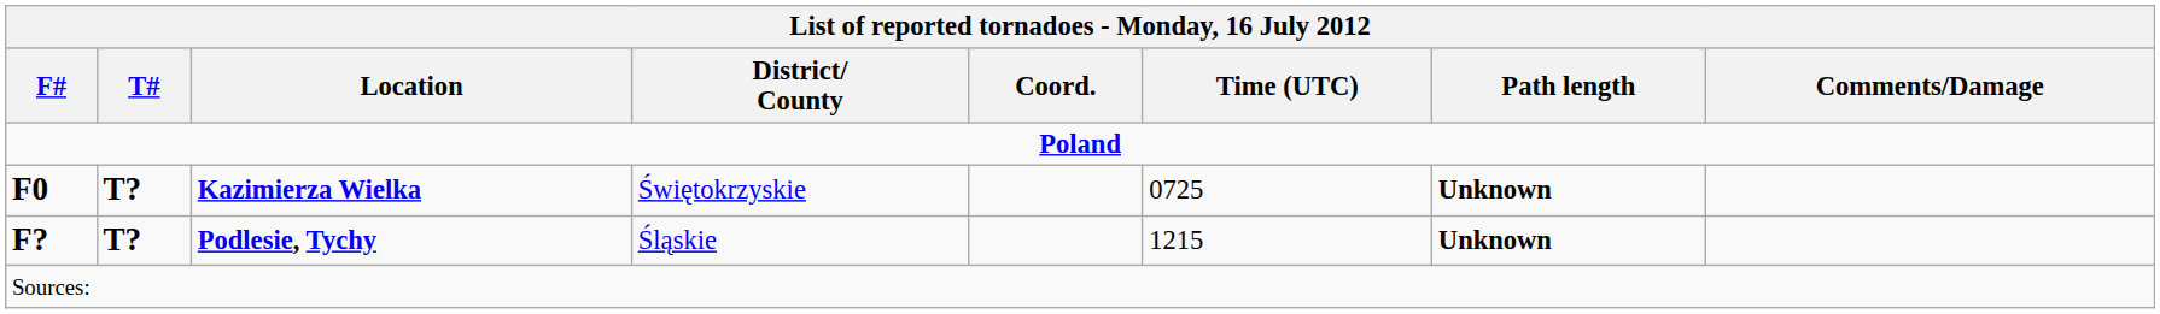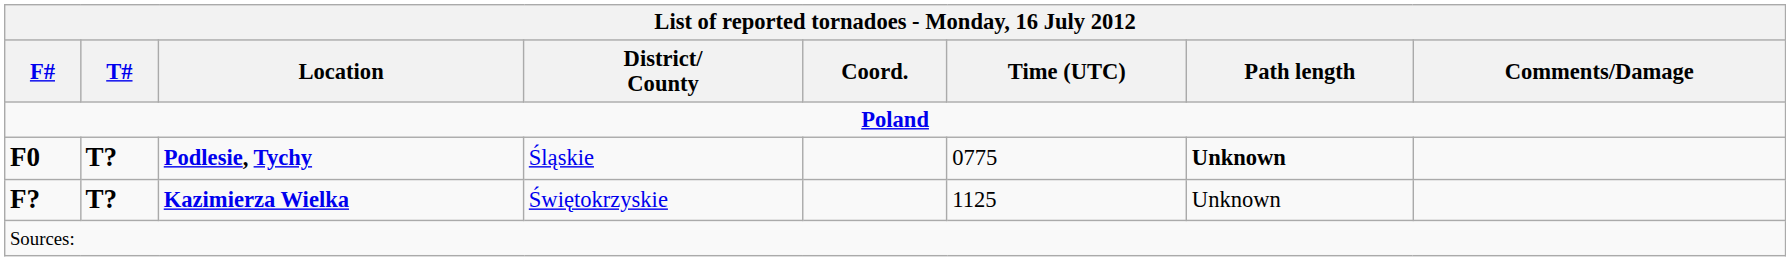F0 | Location: Kazimierza Wielka -> Podlesie, Tychy
F0 | District/ County: Świętokrzyskie -> Śląskie
F0 | Time (UTC): 0725 -> 0775
F? | Location: Podlesie, Tychy -> Kazimierza Wielka
F? | District/ County: Śląskie -> Świętokrzyskie
F? | Time (UTC): 1215 -> 1125
F? | Path length: bold -> normal
